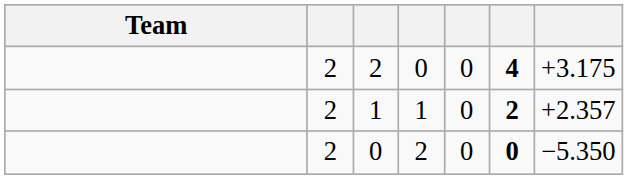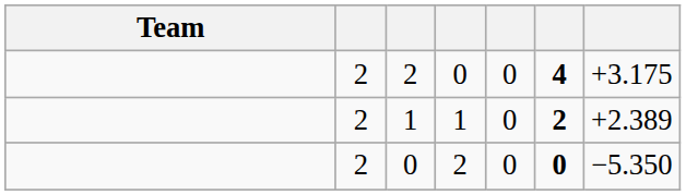row 3 | column 7: +2.357 -> +2.389
